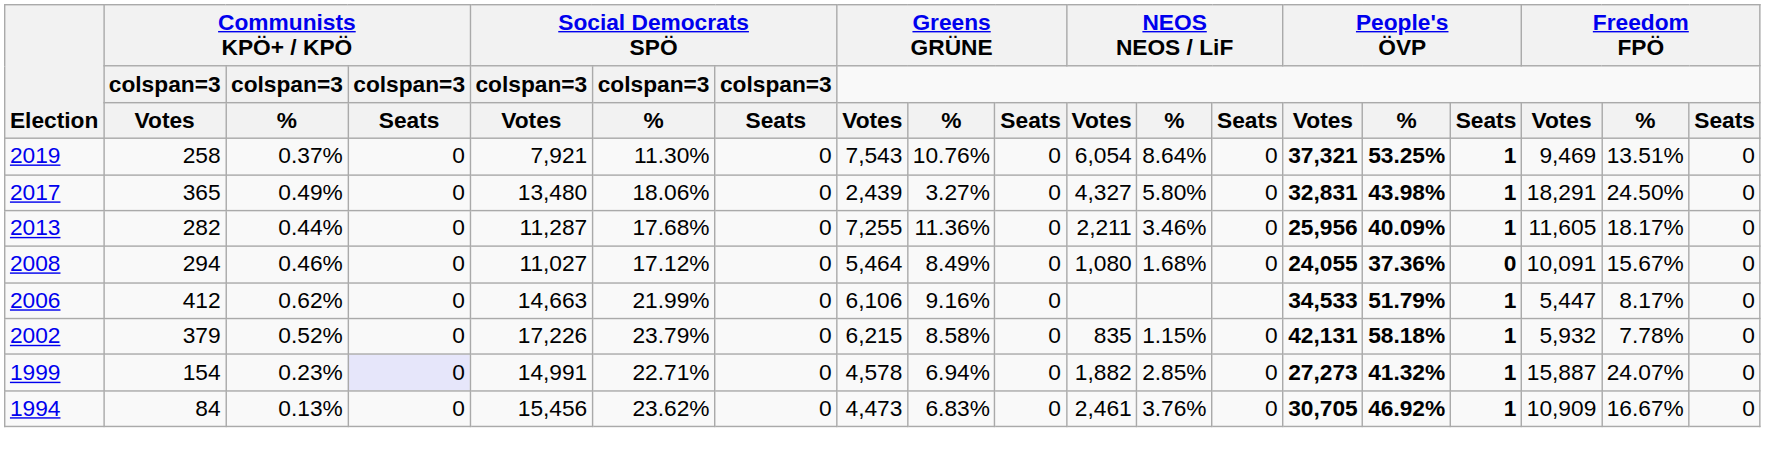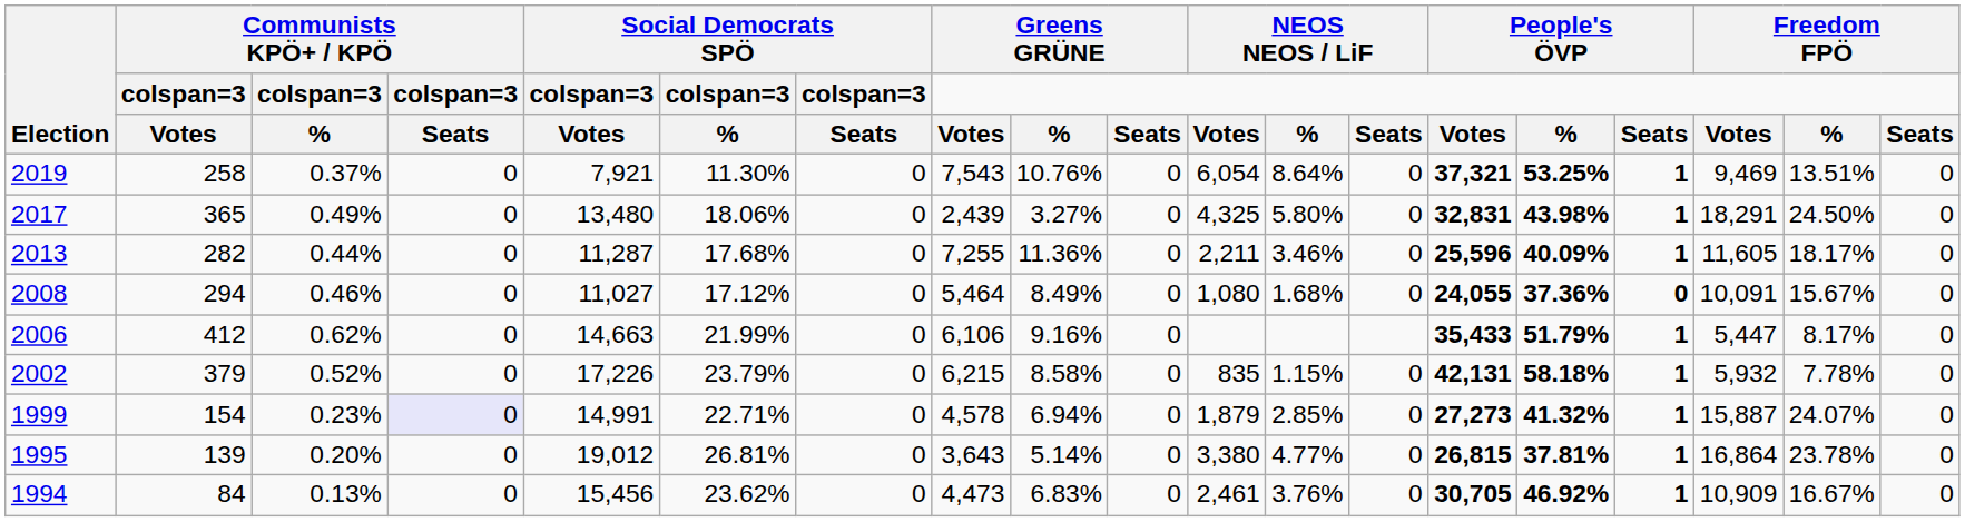2017 | NEOS NEOS / LiF / Votes: 4,327 -> 4,325
2013 | People's ÖVP / Votes: 25,956 -> 25,596
2006 | People's ÖVP / Votes: 34,533 -> 35,433
1999 | NEOS NEOS / LiF / Votes: 1,882 -> 1,879
+ row: 1995 | 139 | 0.20% | 0 | 19,012 | 26.81% | 0 | 3,643 | 5.14% | 0 | 3,380 | 4.77% | 0 | 26,815 | 37.81% | 1 | 16,864 | 23.78% | 0
